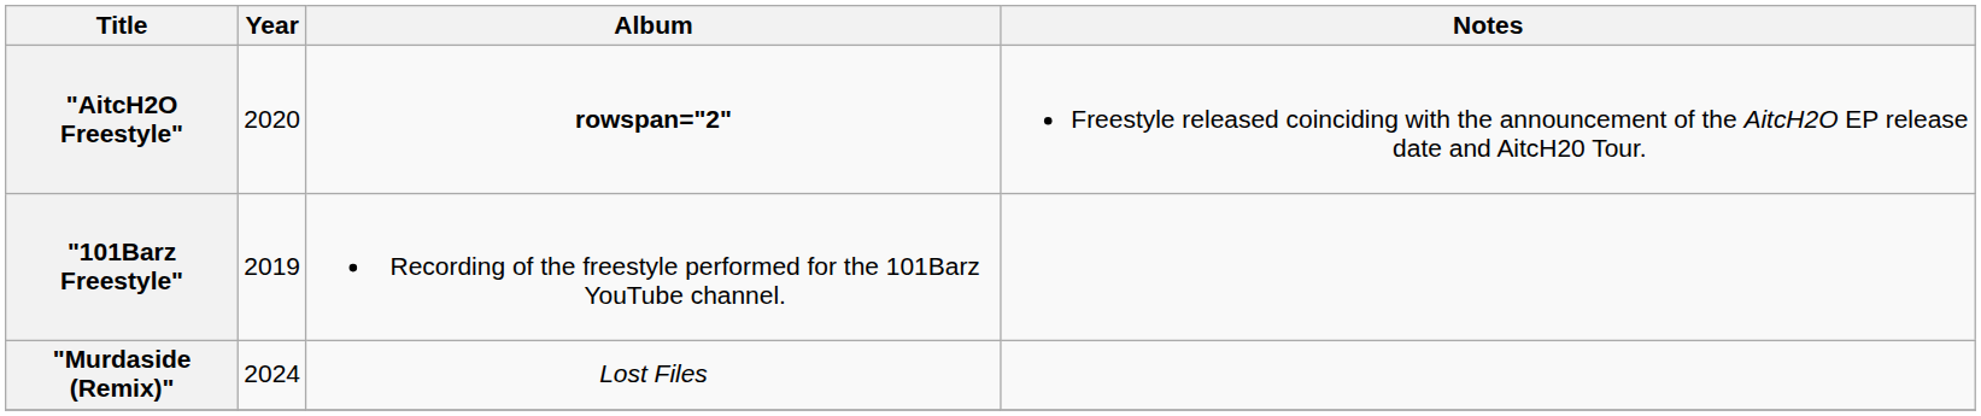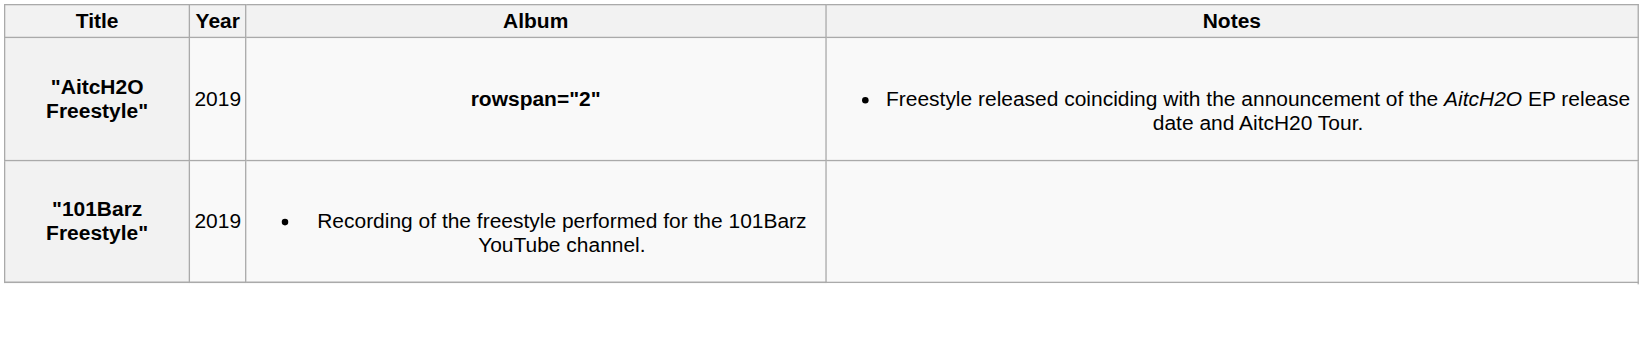"AitcH2O Freestyle" | Year: 2020 -> 2019
- row: "Murdaside (Remix)" | 2024 | Lost Files
